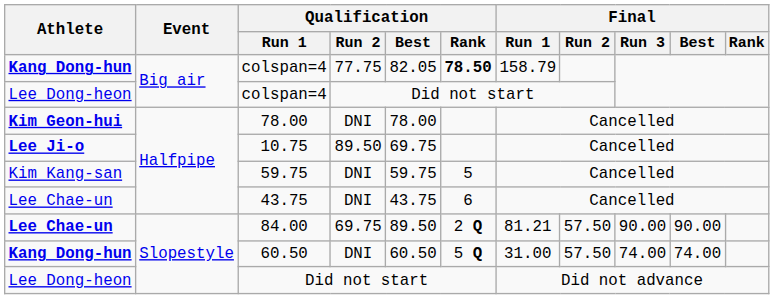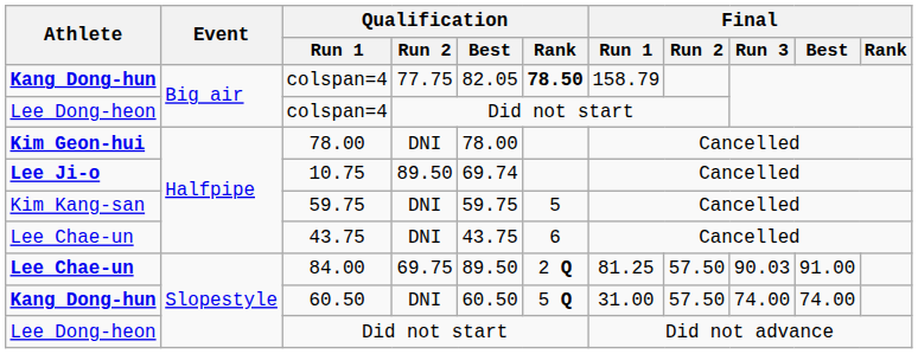10.75 | Qualification / Best: 69.75 -> 69.74
84.00 | Final / Run 1: 81.21 -> 81.25
84.00 | Final / Run 3: 90.00 -> 90.03
84.00 | Final / Best: 90.00 -> 91.00
